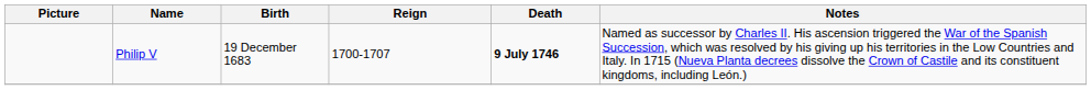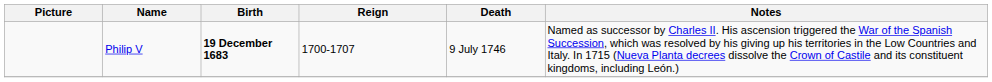Philip V | Birth: normal -> bold
Philip V | Death: bold -> normal
